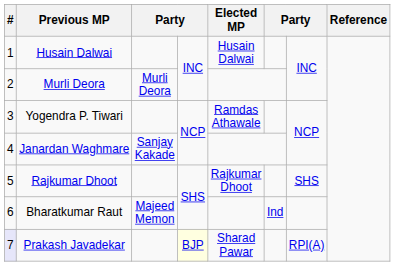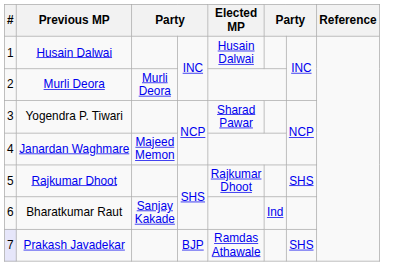Yogendra P. Tiwari | Elected MP: Ramdas Athawale -> Sharad Pawar
Janardan Waghmare | column 3: Sanjay Kakade -> Majeed Memon
Bharatkumar Raut | column 3: Majeed Memon -> Sanjay Kakade
Prakash Javadekar | column 4: lightyellow background -> no background
Prakash Javadekar | Elected MP: Sharad Pawar -> Ramdas Athawale
Prakash Javadekar | column 7: RPI(A) -> SHS
